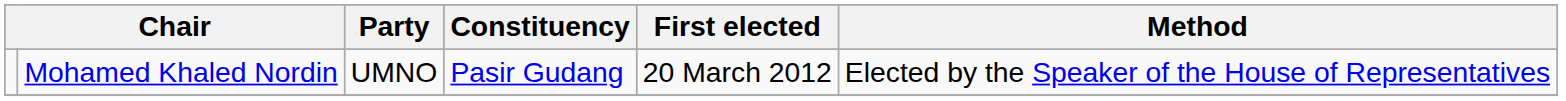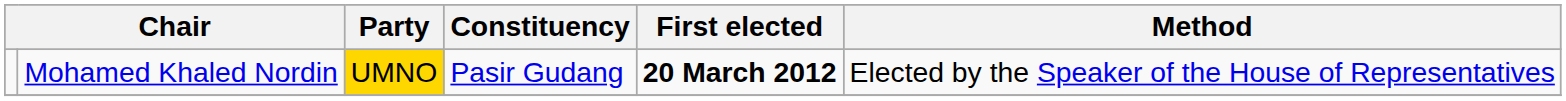Mohamed Khaled Nordin | Party: no background -> gold background
Mohamed Khaled Nordin | First elected: normal -> bold
